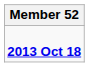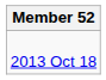row 2 | column 1: bold -> normal
